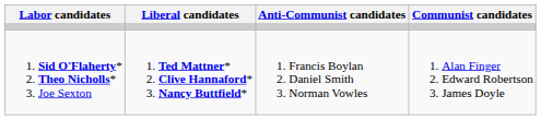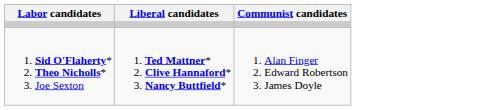- column: Anti-Communist candidates | Francis Boylan Daniel Smith Norman Vowles
